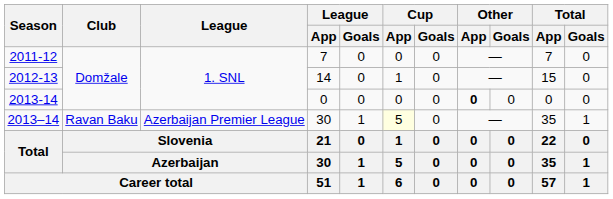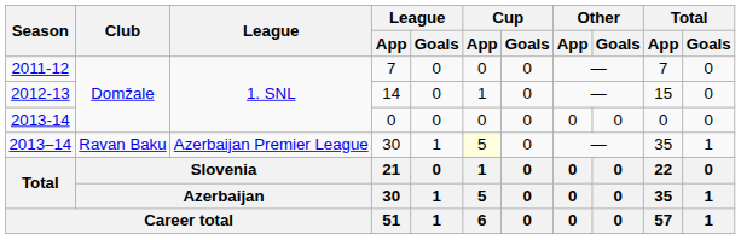2013-14 | Other / App: bold -> normal
